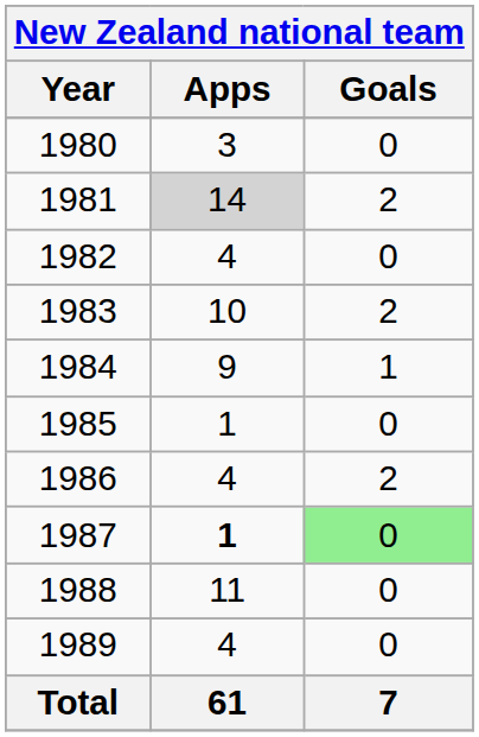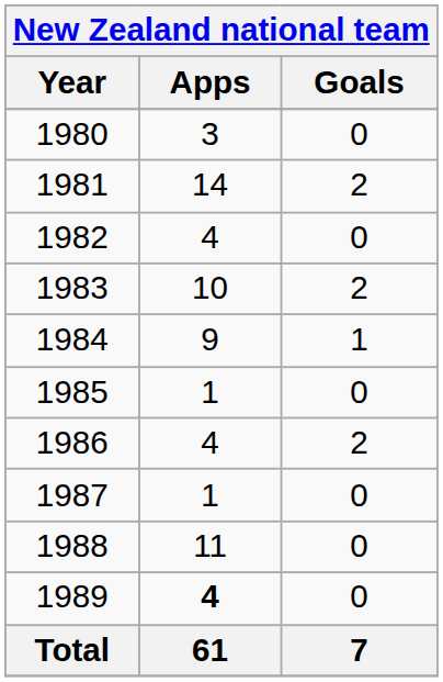1981 | Apps: lightgrey background -> no background
1987 | Apps: bold -> normal
1987 | Goals: lightgreen background -> no background
1989 | Apps: normal -> bold
